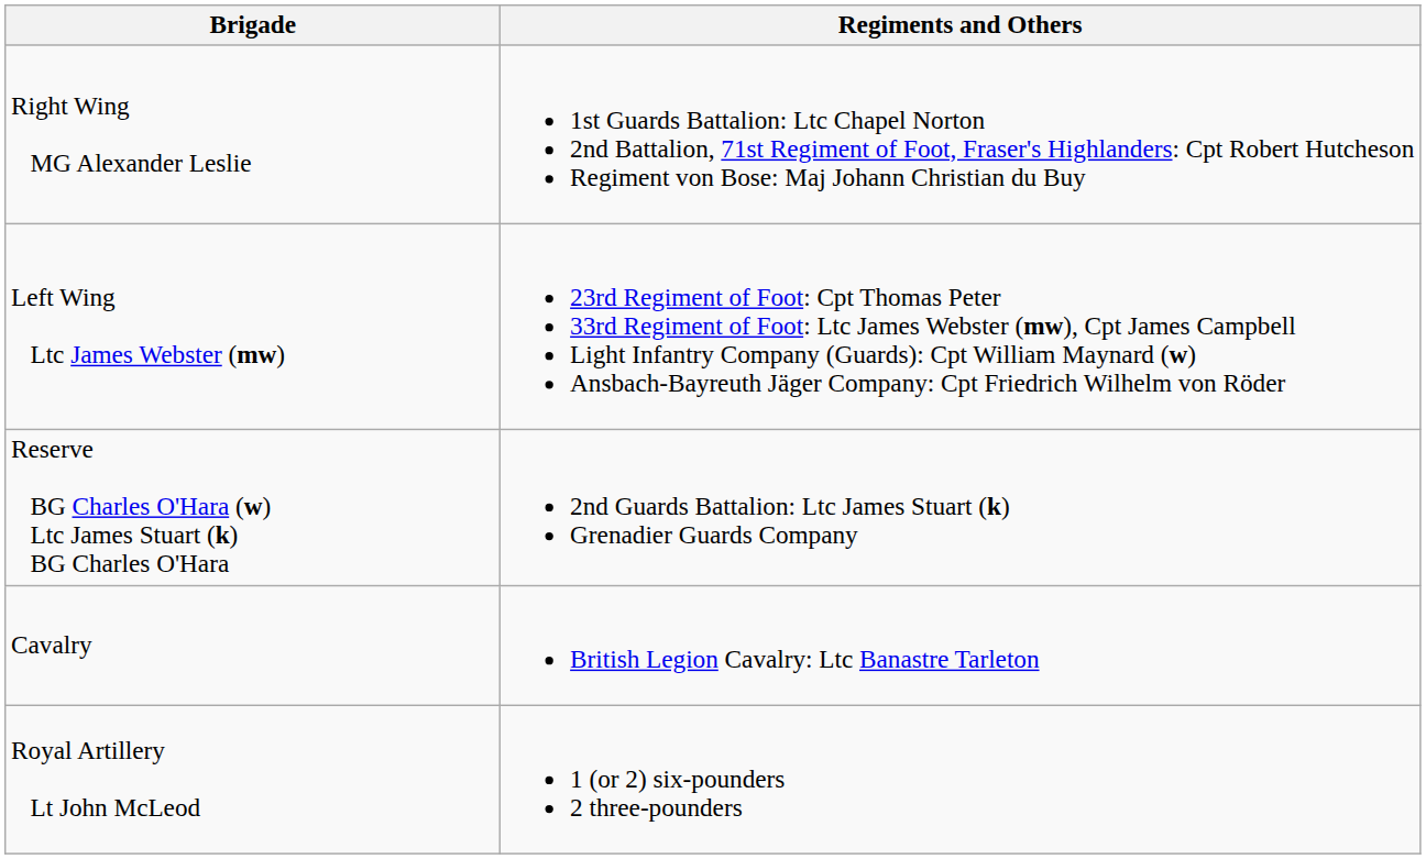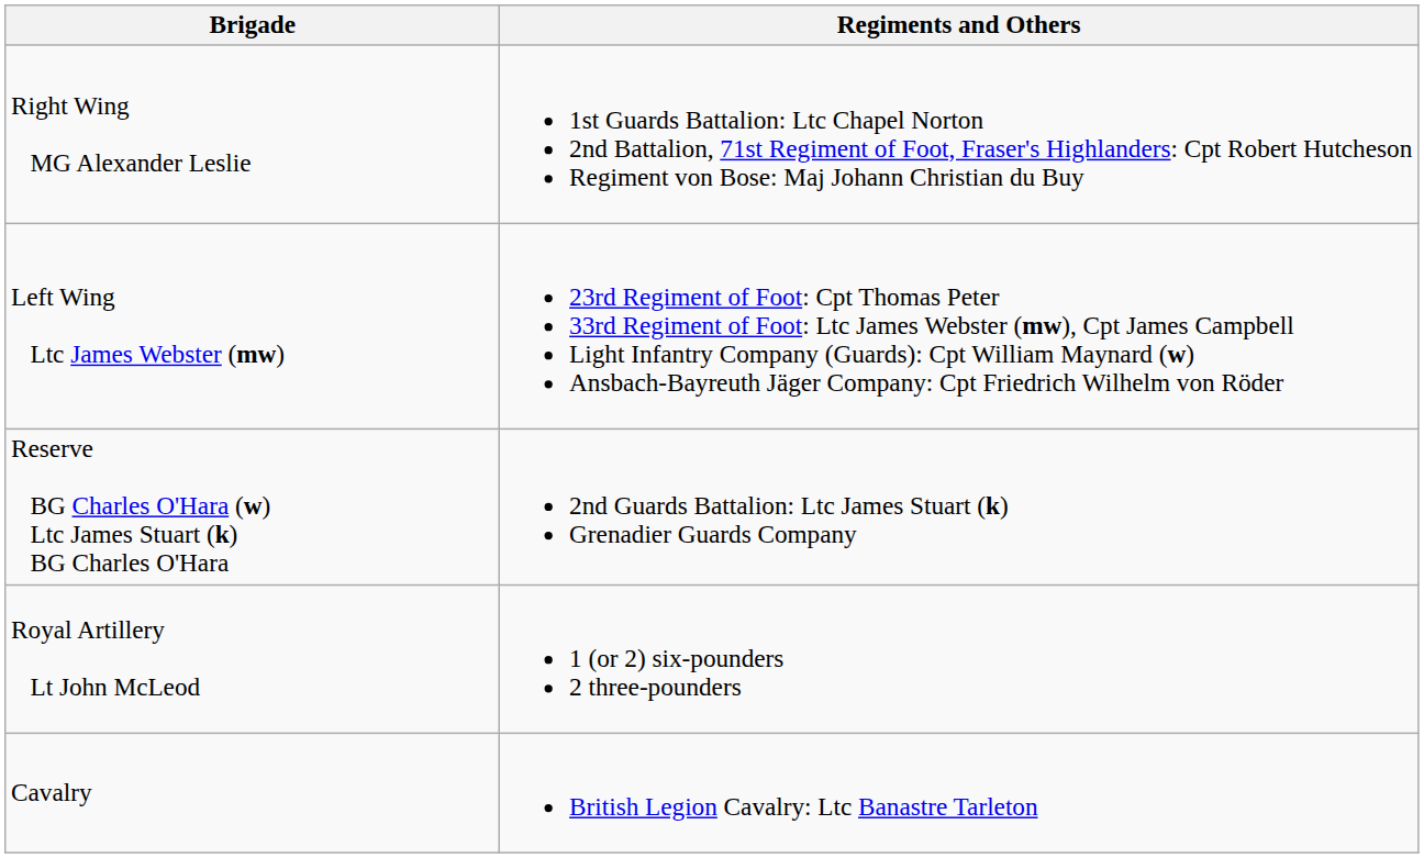rows swapped: Cavalry <-> Royal Artillery Lt John McLeod
